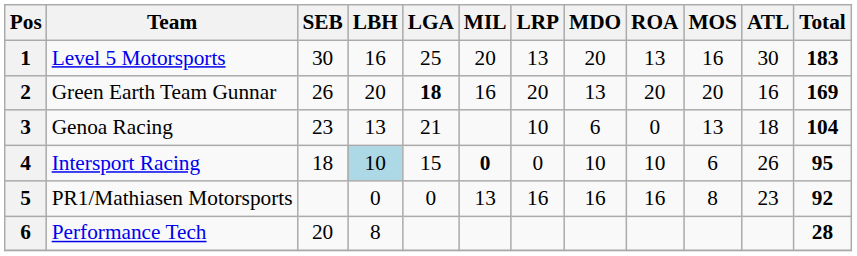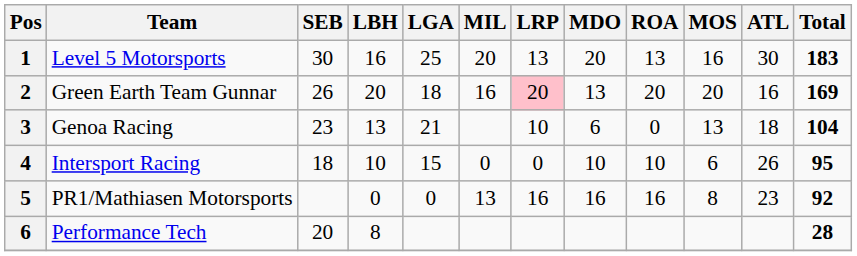Green Earth Team Gunnar | LGA: bold -> normal
Green Earth Team Gunnar | LRP: no background -> pink background
Intersport Racing | LBH: lightblue background -> no background
Intersport Racing | MIL: bold -> normal
